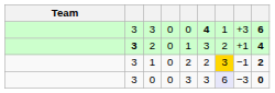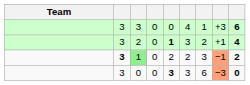row 2 | column 6: bold -> normal
row 3 | column 2: bold -> normal
row 3 | column 5: normal -> bold
row 4 | column 2: normal -> bold
row 4 | column 3: no background -> lightgreen background
row 4 | column 7: gold background -> no background
row 4 | column 8: no background -> lightsalmon background
row 5 | column 5: normal -> bold
row 5 | column 7: lavender background -> no background
row 5 | column 8: no background -> lightsalmon background
